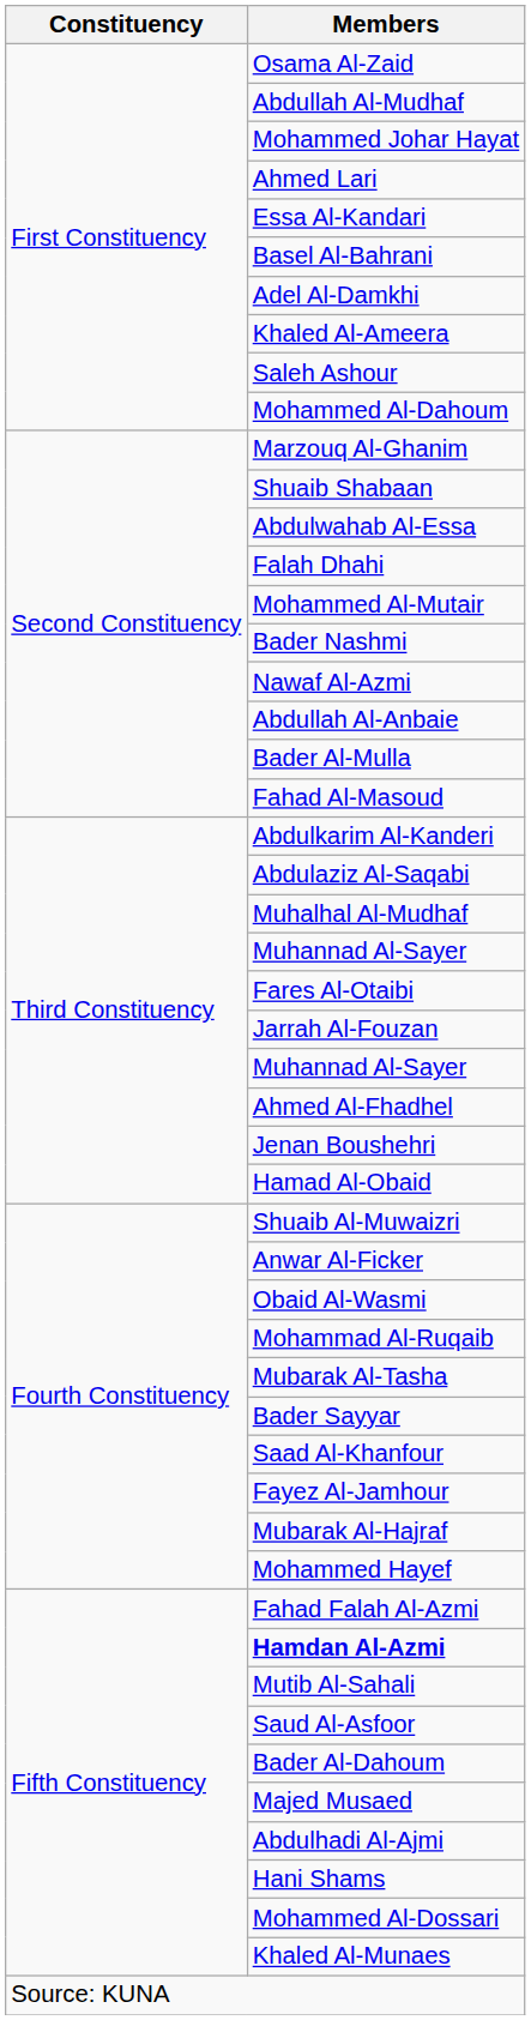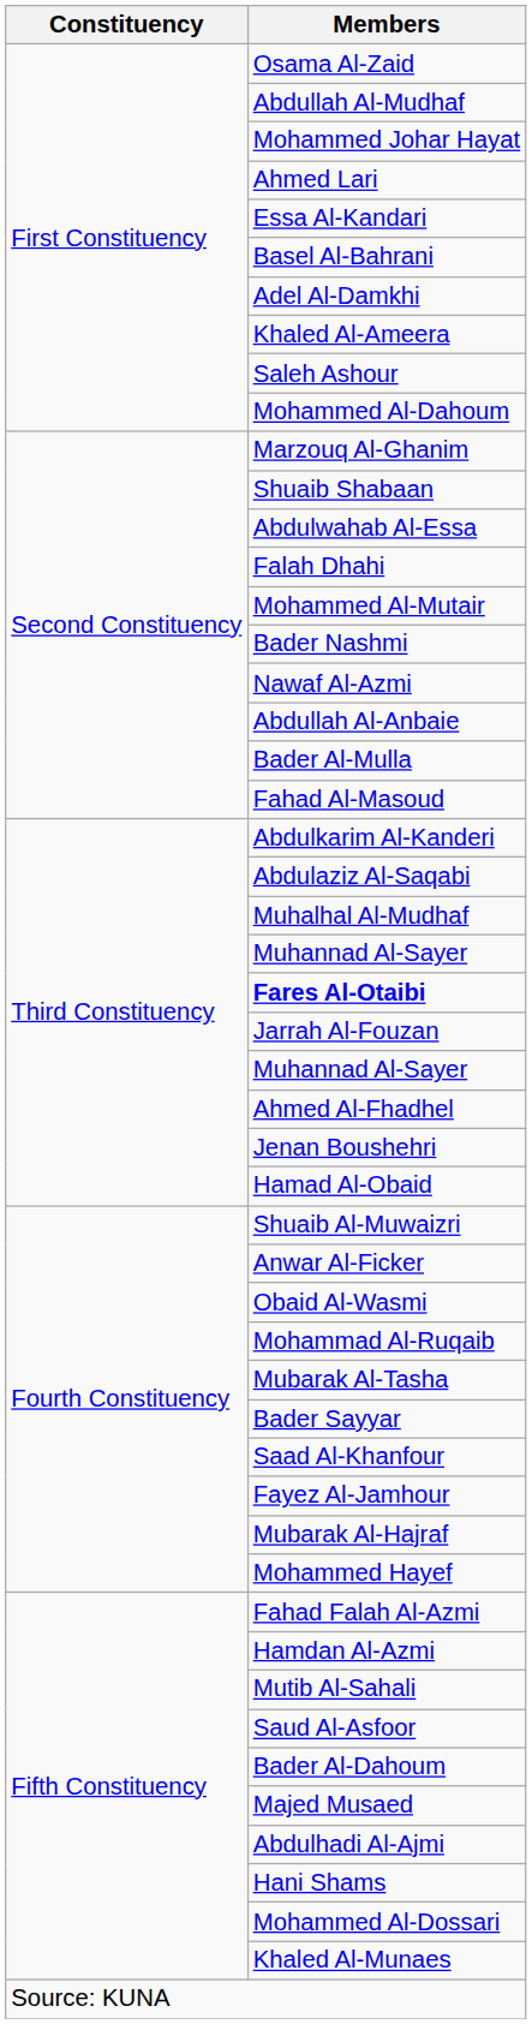Fares Al-Otaibi | Members: normal -> bold
Hamdan Al-Azmi | Members: bold -> normal
